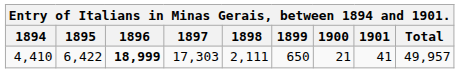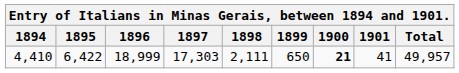4,410 | 1896: bold -> normal
4,410 | 1900: normal -> bold
